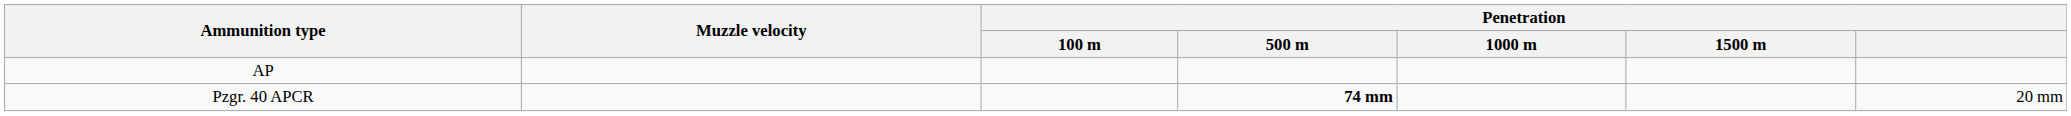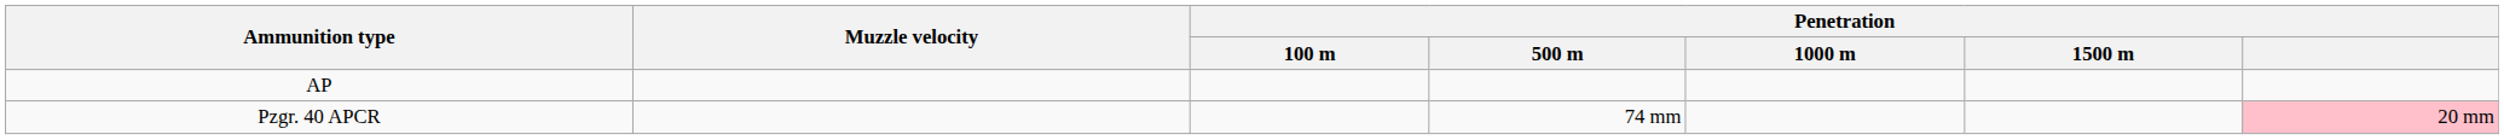Pzgr. 40 APCR | Penetration / 500 m: bold -> normal
Pzgr. 40 APCR | column 7: no background -> pink background
